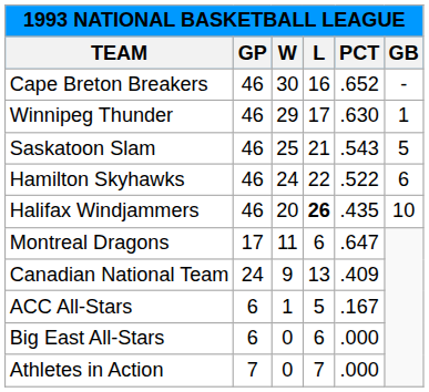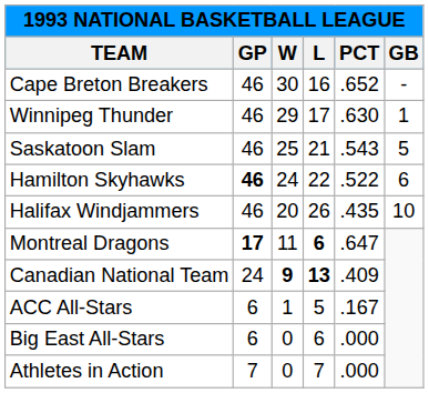Hamilton Skyhawks | GP: normal -> bold
Halifax Windjammers | L: bold -> normal
Montreal Dragons | GP: normal -> bold
Montreal Dragons | L: normal -> bold
Canadian National Team | W: normal -> bold
Canadian National Team | L: normal -> bold
